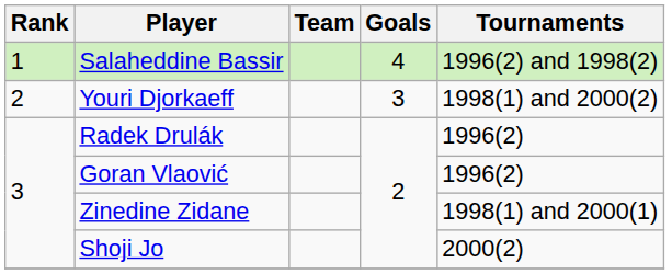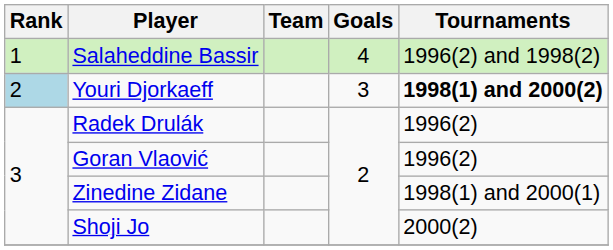Youri Djorkaeff | Rank: no background -> lightblue background
Youri Djorkaeff | Tournaments: normal -> bold
